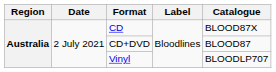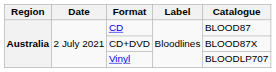CD | Catalogue: BLOOD87X -> BLOOD87
CD+DVD | Catalogue: BLOOD87 -> BLOOD87X
